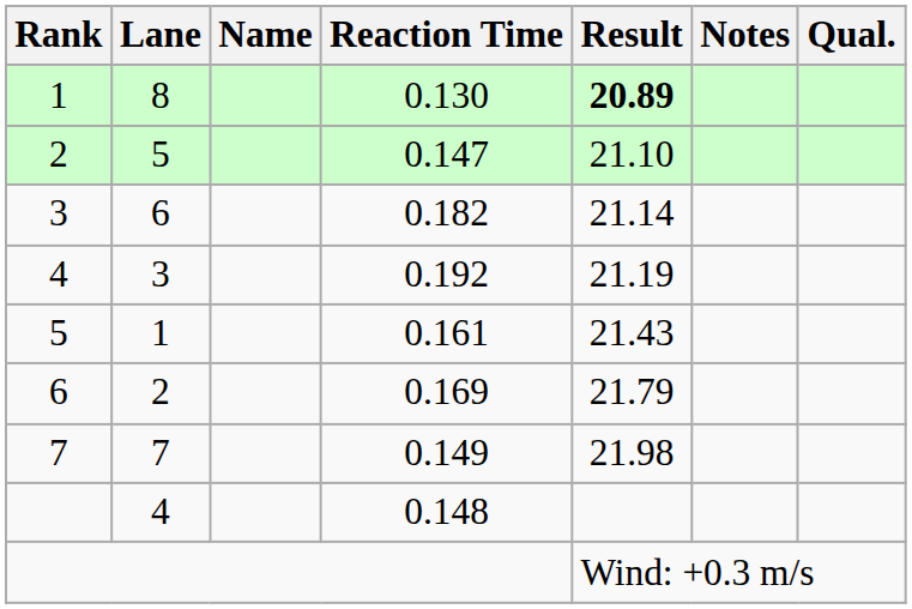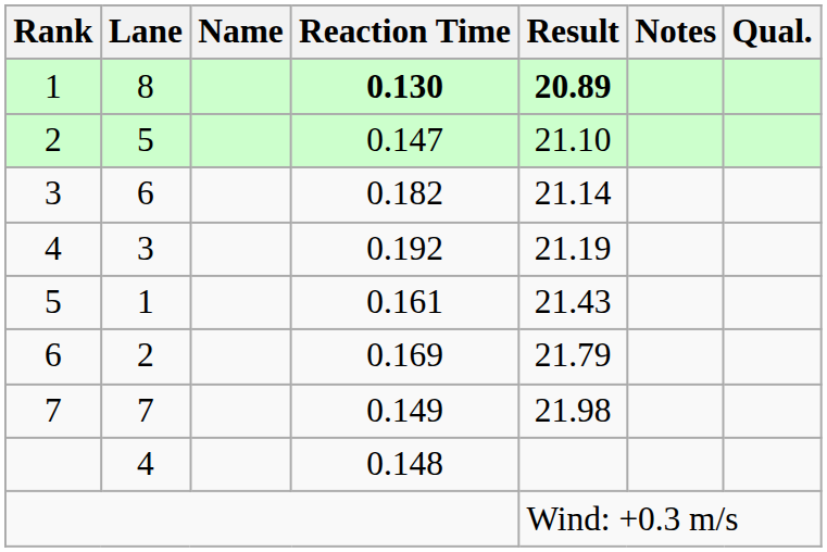8 | Reaction Time: normal -> bold
